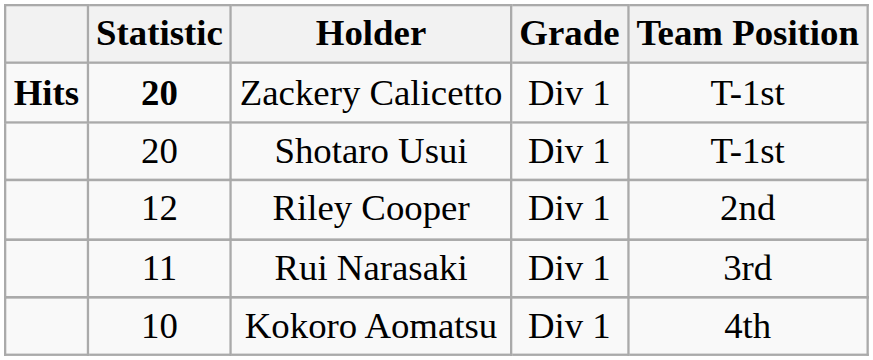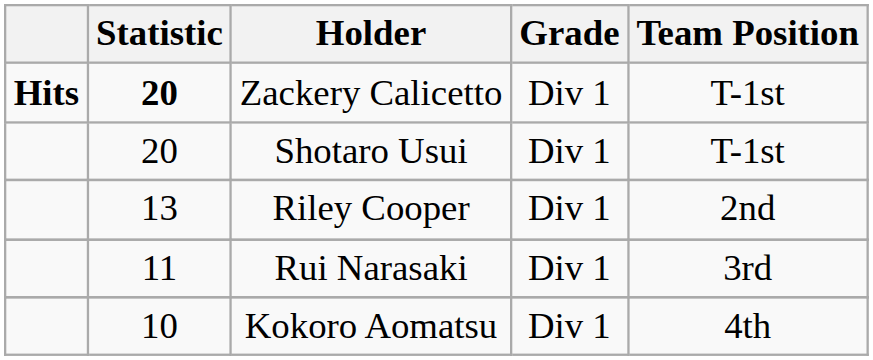Riley Cooper | Statistic: 12 -> 13
